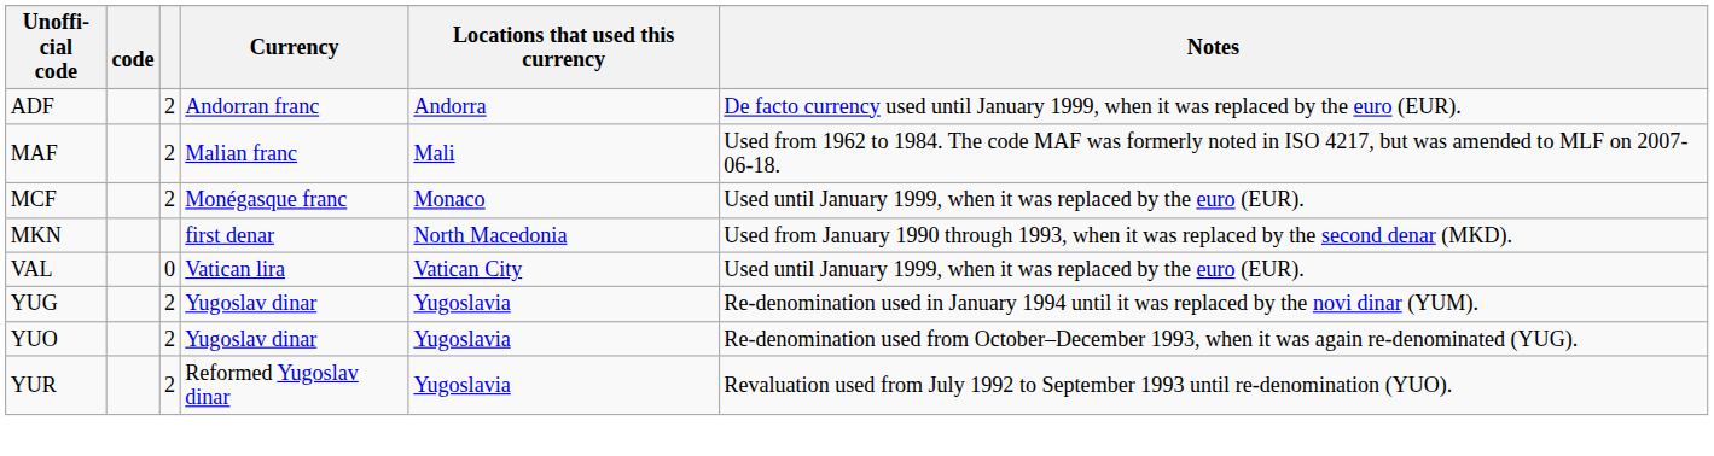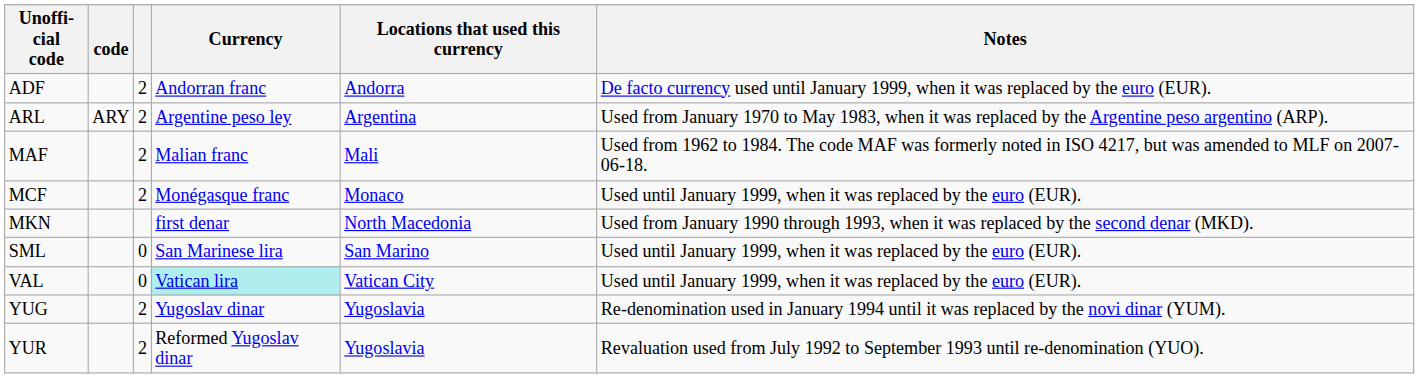+ row: ARL | ARY | 2 | Argentine peso ley | Argentina | Used from January 1970 to May 1983, when it was replaced by the Argentine peso argentino (ARP).
+ row: SML | 0 | San Marinese lira | San Marino | Used until January 1999, when it was replaced by the euro (EUR).
VAL | Currency: no background -> paleturquoise background
- row: YUO | 2 | Yugoslav dinar | Yugoslavia | Re-denomination used from October–December 1993, when it was again re-denominated (YUG).
